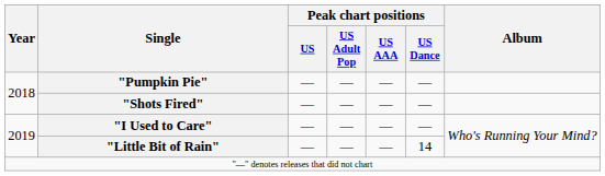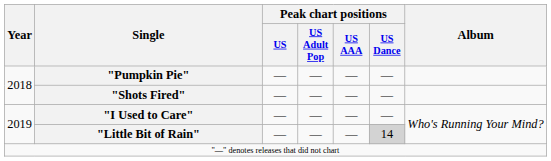"Little Bit of Rain" | Peak chart positions / US Dance: no background -> lightgrey background
